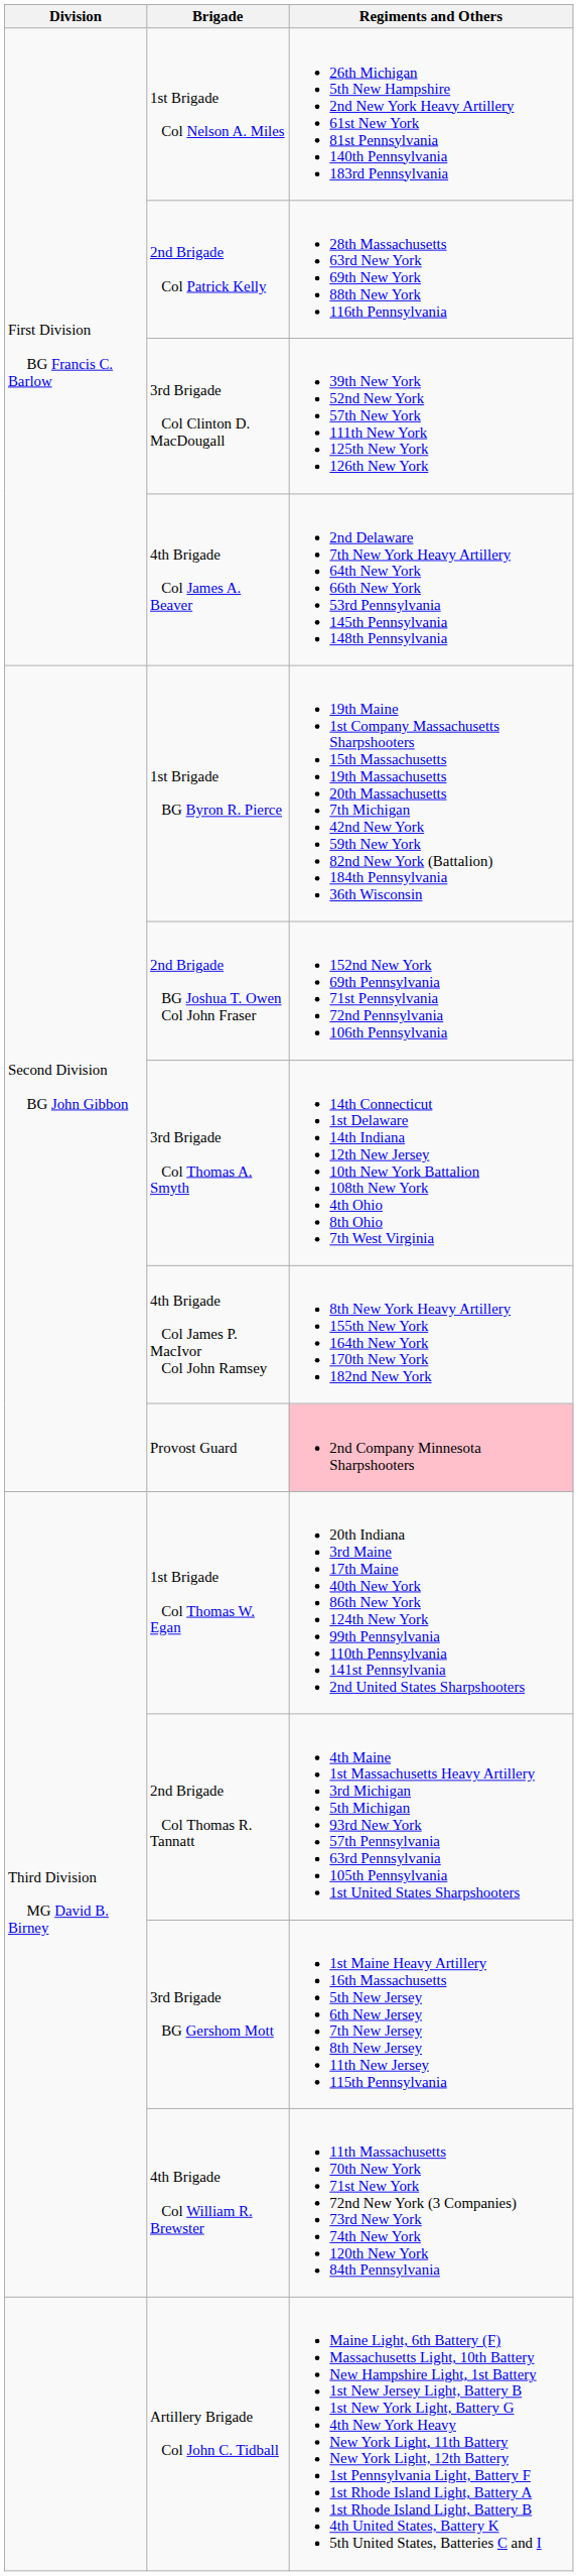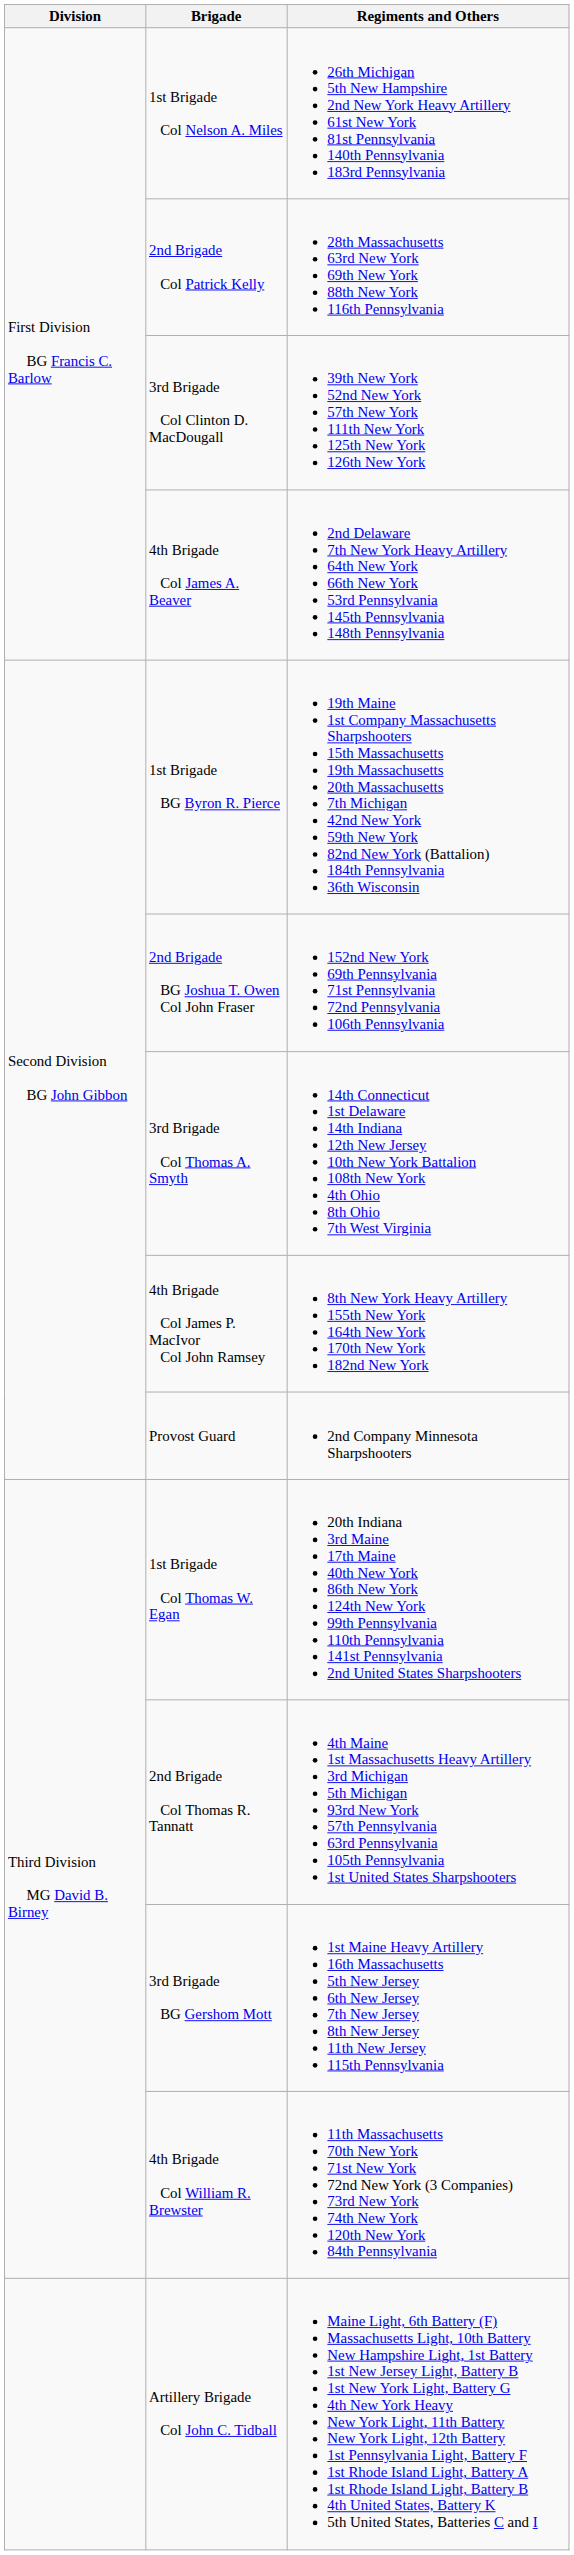Provost Guard | Regiments and Others: pink background -> no background
